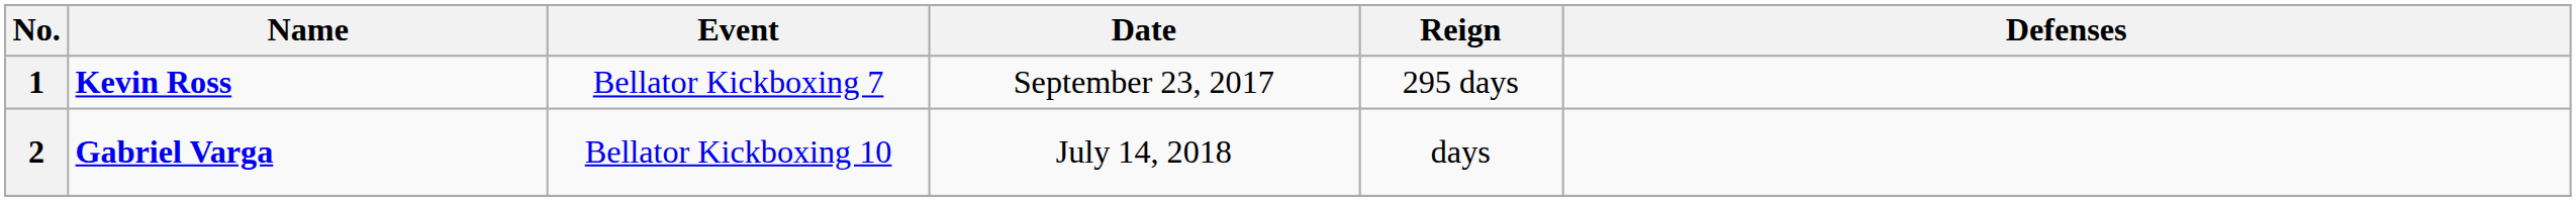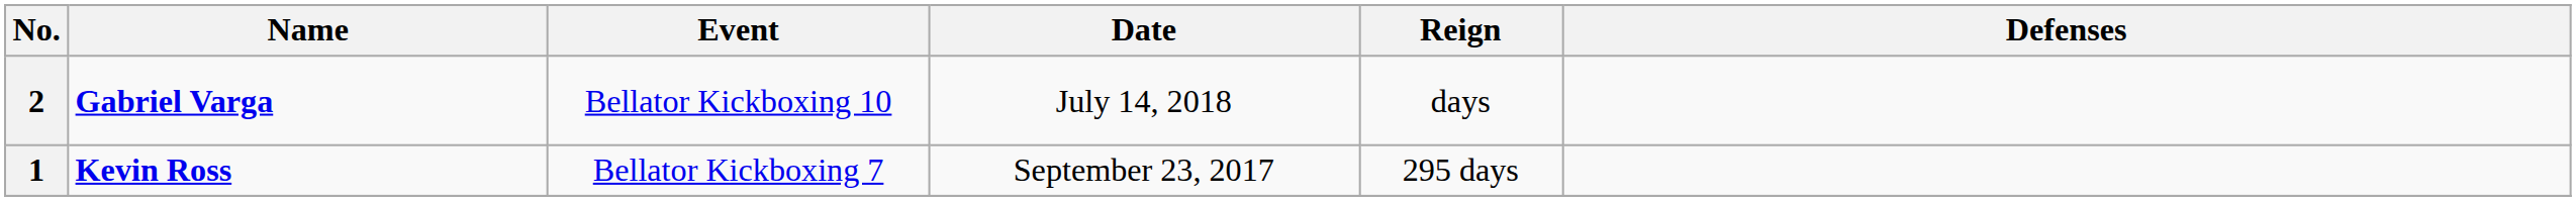rows swapped: 1 <-> 2
